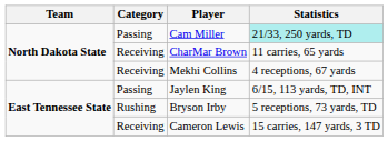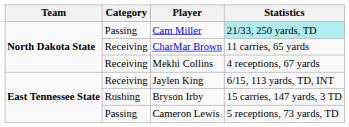Jaylen King | Category: Passing -> Receiving
Bryson Irby | Statistics: 5 receptions, 73 yards, TD -> 15 carries, 147 yards, 3 TD
Cameron Lewis | Category: Receiving -> Passing
Cameron Lewis | Statistics: 15 carries, 147 yards, 3 TD -> 5 receptions, 73 yards, TD
